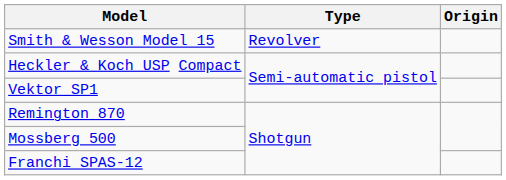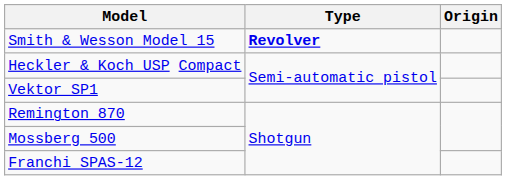Smith & Wesson Model 15 | Type: normal -> bold
